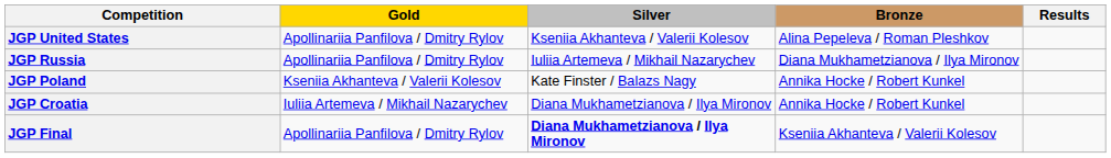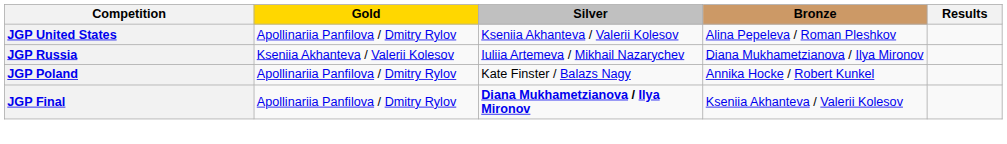JGP Russia | Gold: Apollinariia Panfilova / Dmitry Rylov -> Kseniia Akhanteva / Valerii Kolesov
JGP Poland | Gold: Kseniia Akhanteva / Valerii Kolesov -> Apollinariia Panfilova / Dmitry Rylov
- row: JGP Croatia | Iuliia Artemeva / Mikhail Nazarychev | Diana Mukhametzianova / Ilya Mironov | Annika Hocke / Robert Kunkel
